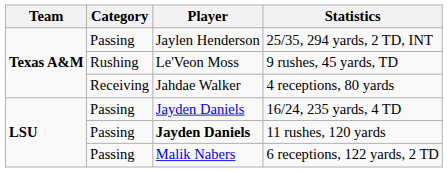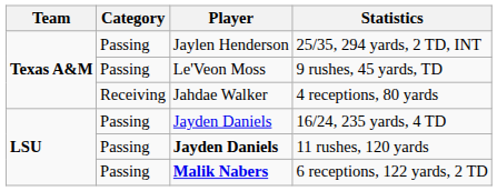9 rushes, 45 yards, TD | Category: Rushing -> Passing
6 receptions, 122 yards, 2 TD | Player: normal -> bold
